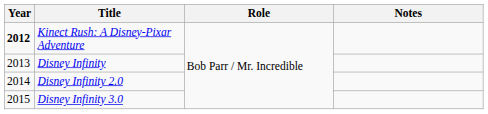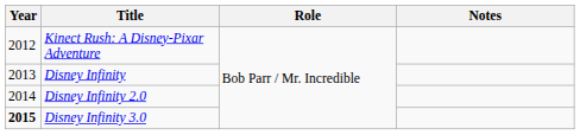Kinect Rush: A Disney-Pixar Adventure | Year: bold -> normal
Disney Infinity 3.0 | Year: normal -> bold
